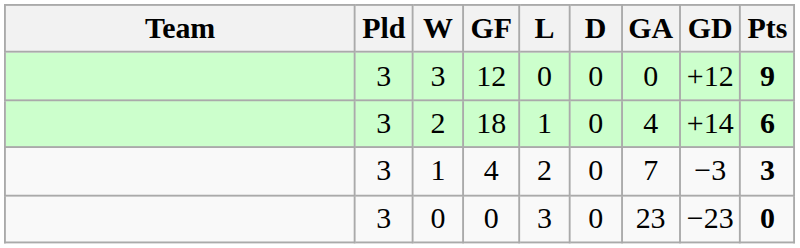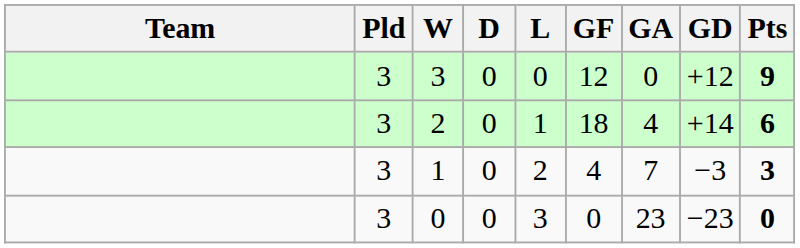columns swapped: D <-> GF
